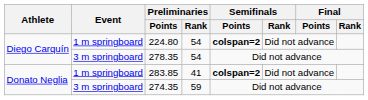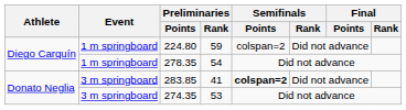224.80 | Preliminaries / Rank: 54 -> 59
224.80 | Semifinals / Points: bold -> normal
278.35 | Event: 3 m springboard -> 1 m springboard
283.85 | Event: 1 m springboard -> 3 m springboard
274.35 | Preliminaries / Rank: 59 -> 53
